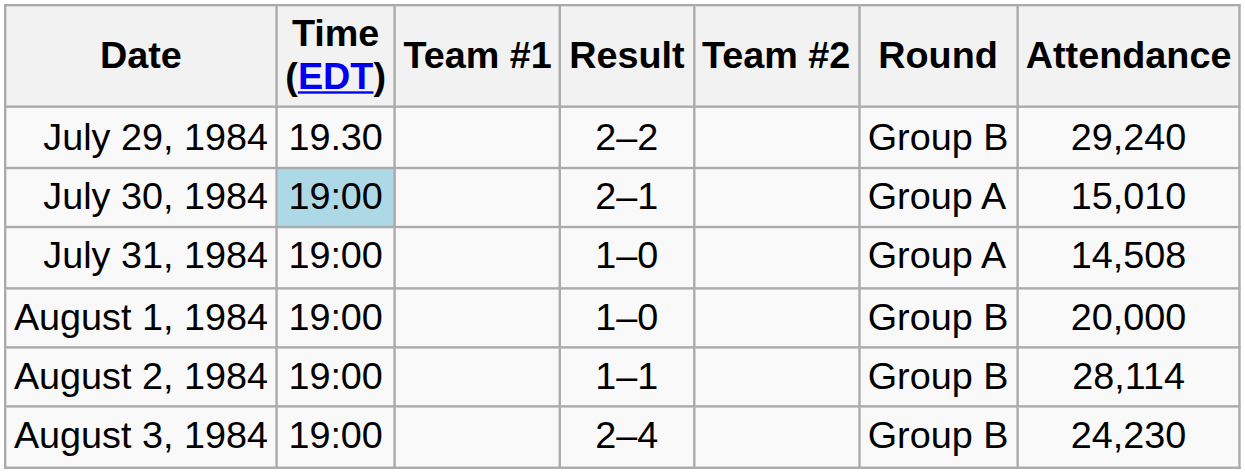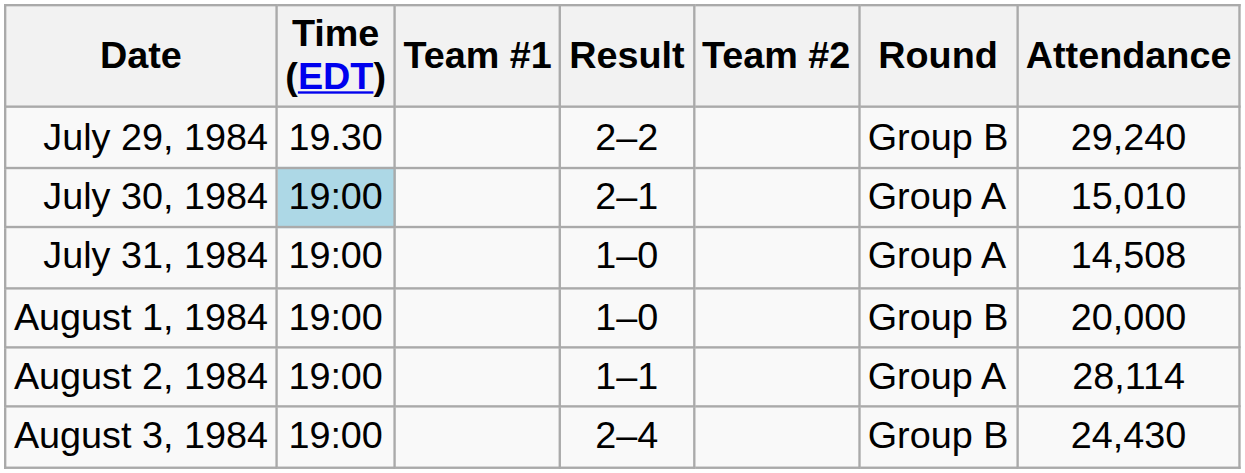August 2, 1984 | Round: Group B -> Group A
August 3, 1984 | Attendance: 24,230 -> 24,430
